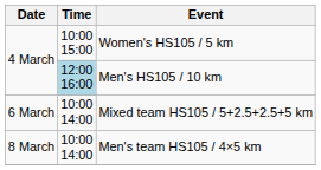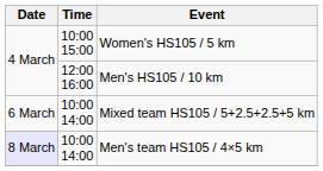Men's HS105 / 10 km | Time: lightblue background -> no background
Men's team HS105 / 4×5 km | Date: no background -> lavender background
